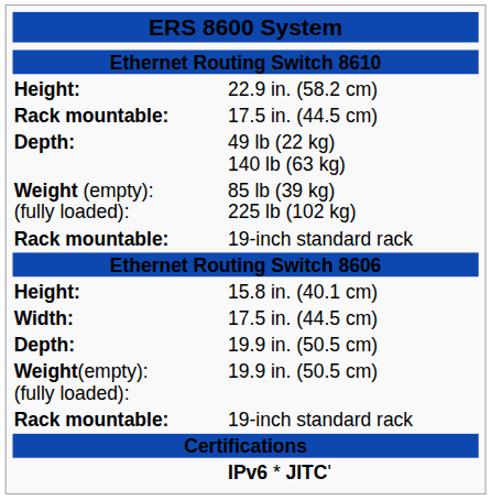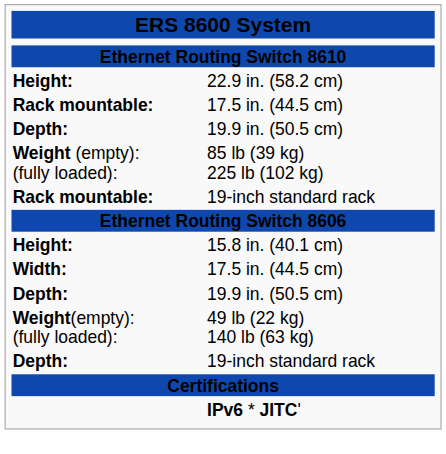row 5 | column 2: 49 lb (22 kg) 140 lb (63 kg) -> 19.9 in. (50.5 cm)
row 12 | column 2: 19.9 in. (50.5 cm) -> 49 lb (22 kg) 140 lb (63 kg)
row 13 | column 1: Rack mountable: -> Depth:
